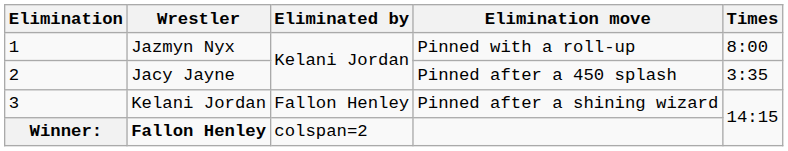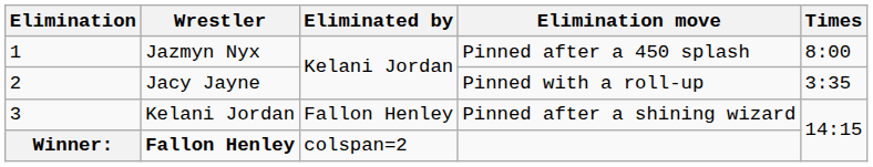Jazmyn Nyx | Elimination move: Pinned with a roll-up -> Pinned after a 450 splash
Jacy Jayne | Elimination move: Pinned after a 450 splash -> Pinned with a roll-up
